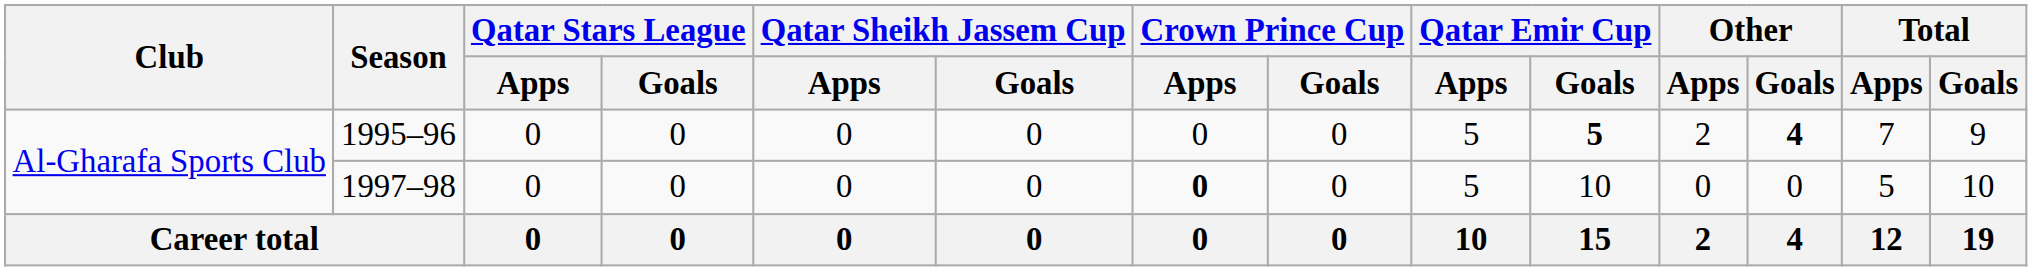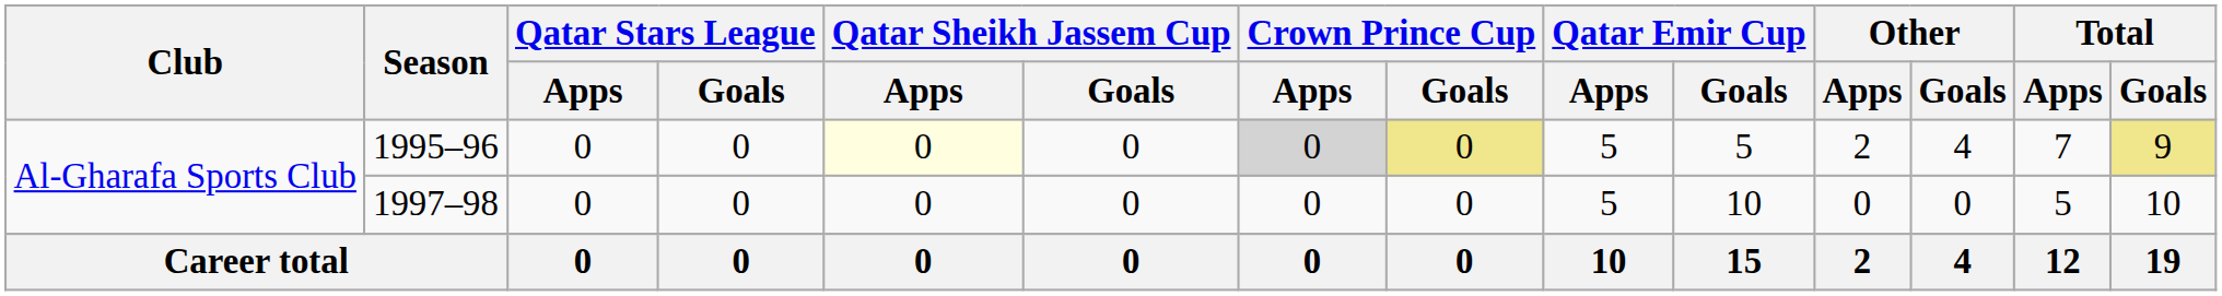1995–96 | Qatar Sheikh Jassem Cup / Apps: no background -> lightyellow background
1995–96 | Crown Prince Cup / Apps: no background -> lightgrey background
1995–96 | Crown Prince Cup / Goals: no background -> khaki background
1995–96 | Qatar Emir Cup / Goals: bold -> normal
1995–96 | Other / Goals: bold -> normal
1995–96 | Total / Goals: no background -> khaki background
1997–98 | Crown Prince Cup / Apps: bold -> normal
